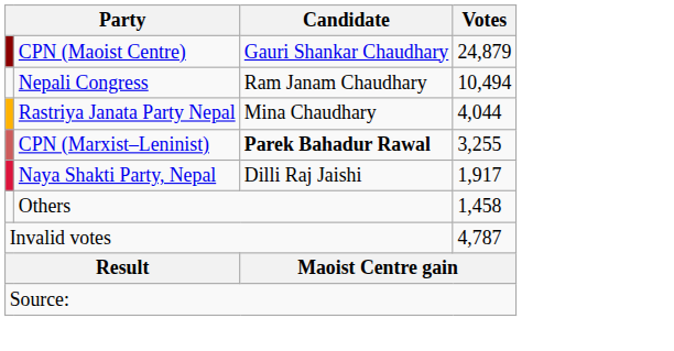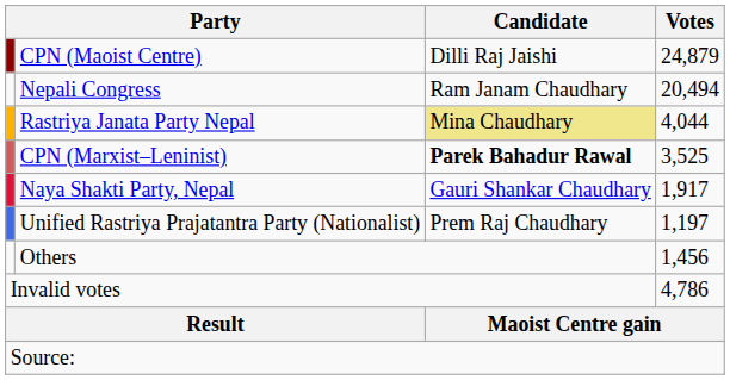CPN (Maoist Centre) | Candidate: Gauri Shankar Chaudhary -> Dilli Raj Jaishi
Nepali Congress | Votes: 10,494 -> 20,494
Rastriya Janata Party Nepal | Candidate: no background -> khaki background
CPN (Marxist–Leninist) | Votes: 3,255 -> 3,525
Naya Shakti Party, Nepal | Candidate: Dilli Raj Jaishi -> Gauri Shankar Chaudhary
+ row: Unified Rastriya Prajatantra Party (Nationalist) | Prem Raj Chaudhary | 1,197
Others | Votes: 1,458 -> 1,456
Invalid votes | Votes: 4,787 -> 4,786
